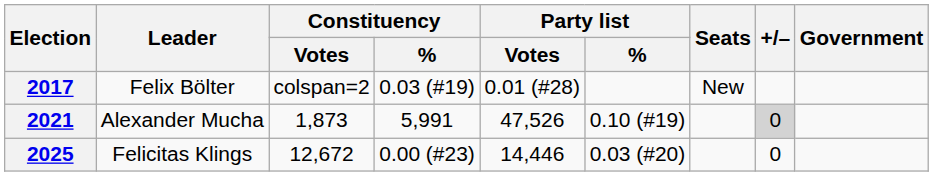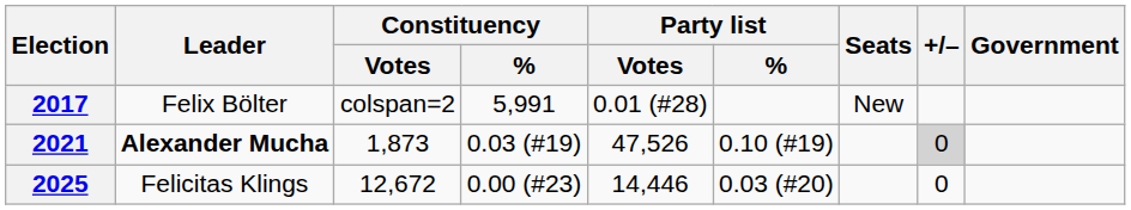2017 | Constituency / %: 0.03 (#19) -> 5,991
2021 | Leader: normal -> bold
2021 | Constituency / %: 5,991 -> 0.03 (#19)
